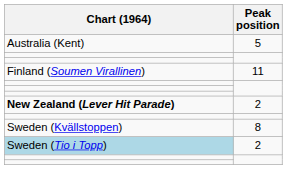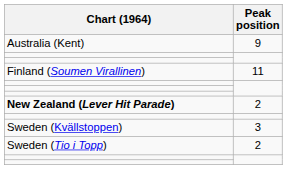row 2 | Peak position: 5 -> 9
row 11 | Peak position: 8 -> 3
row 12 | Chart (1964): lightblue background -> no background
